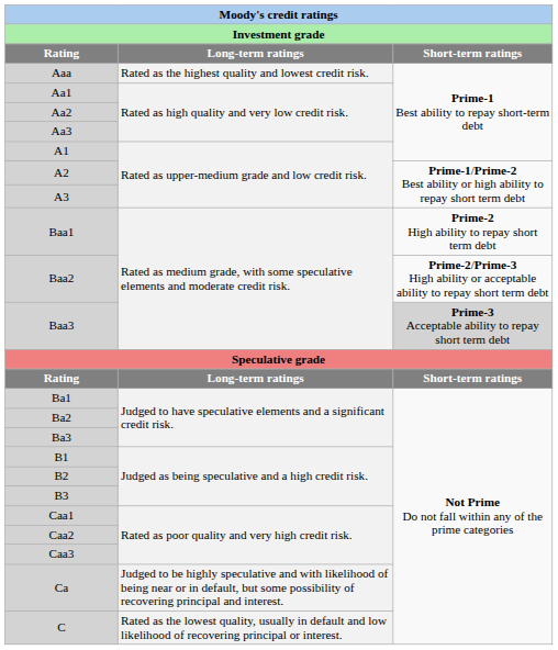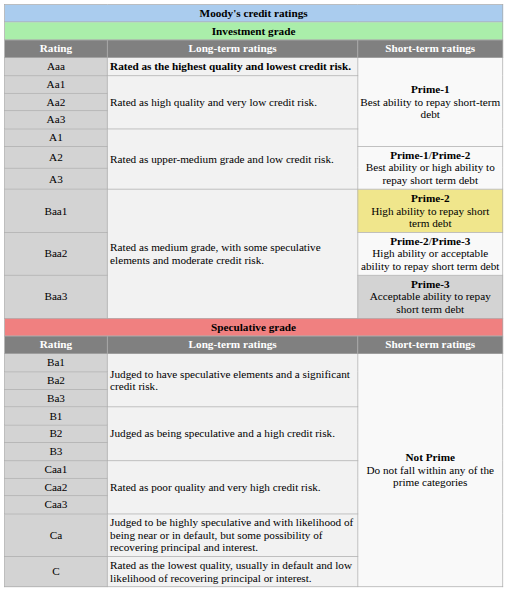Aaa | Long-term ratings: normal -> bold
Baa1 | Short-term ratings: no background -> khaki background
